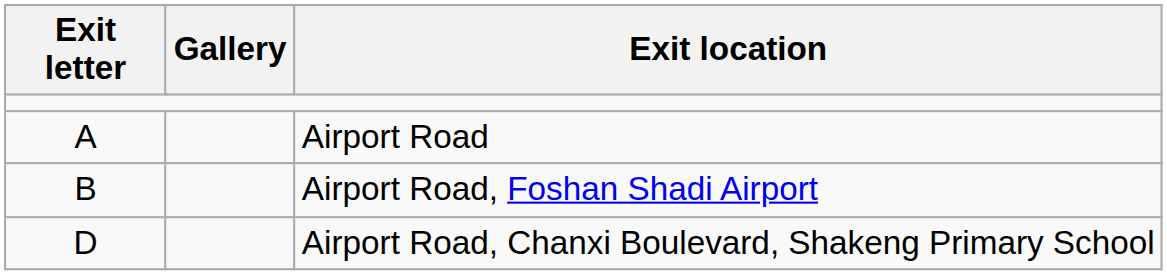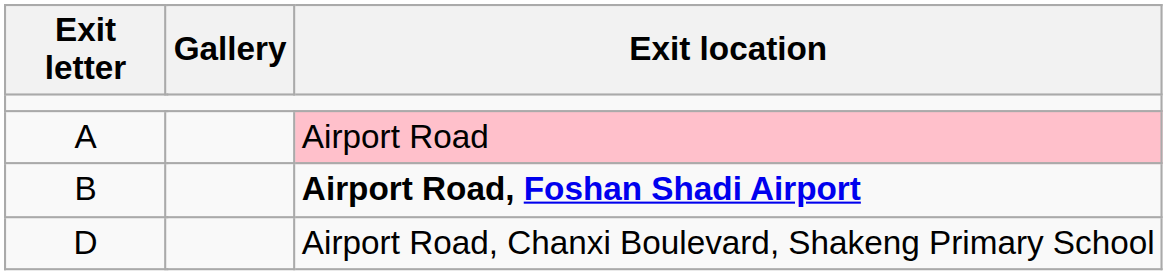Airport Road | Exit location: no background -> pink background
Airport Road, Foshan Shadi Airport | Exit location: normal -> bold
